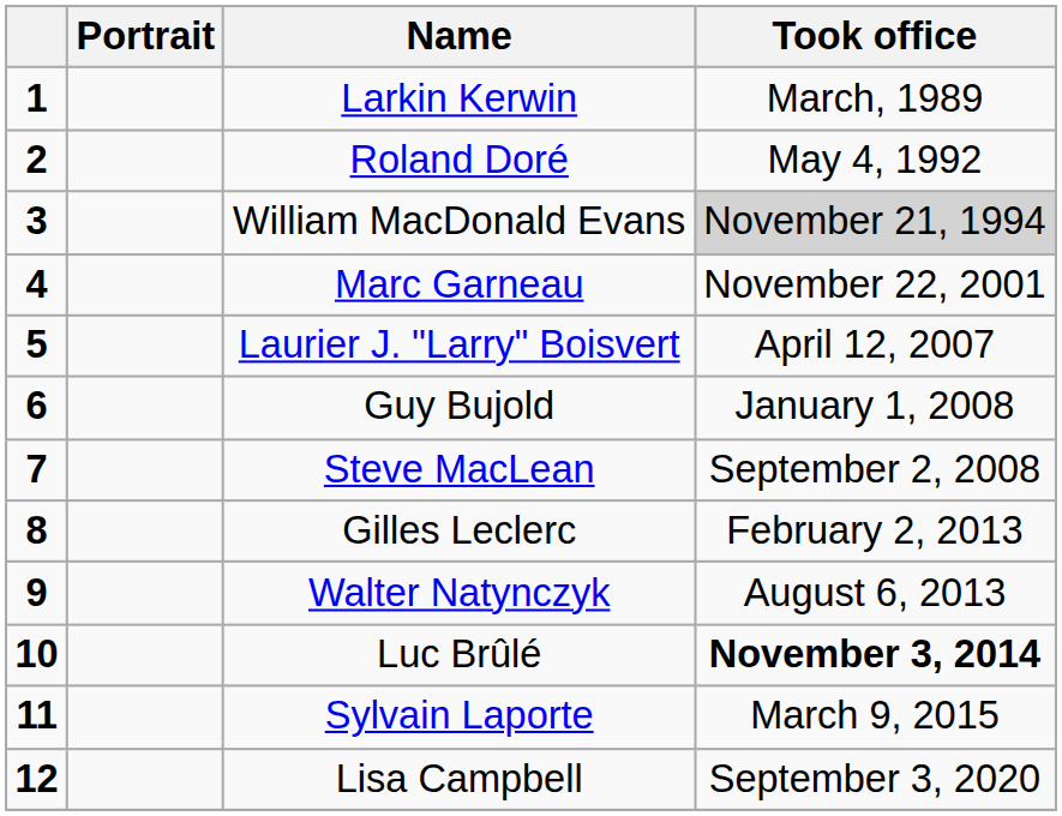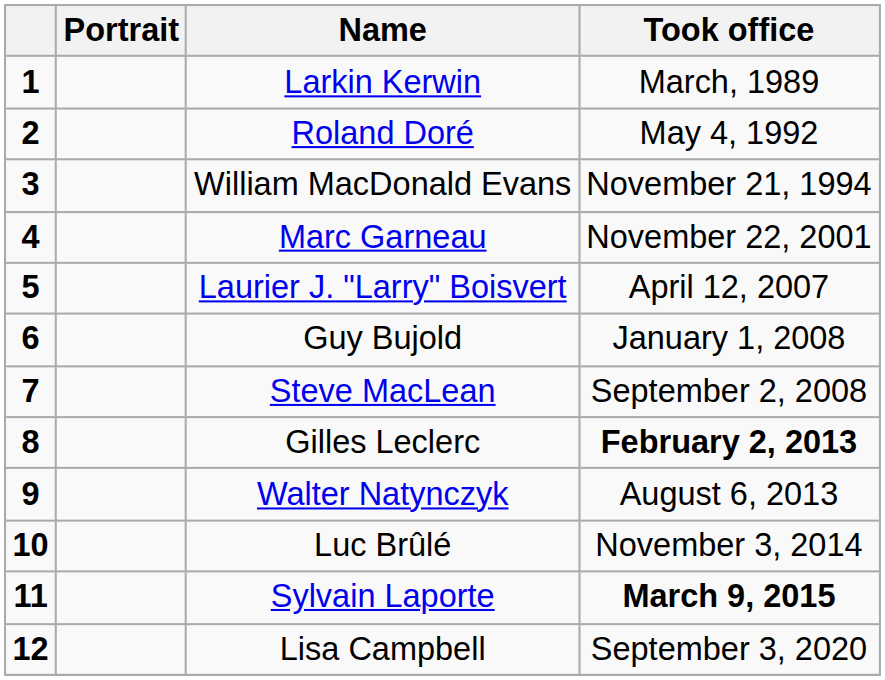William MacDonald Evans | Took office: lightgrey background -> no background
Gilles Leclerc | Took office: normal -> bold
Luc Brûlé | Took office: bold -> normal
Sylvain Laporte | Took office: normal -> bold
